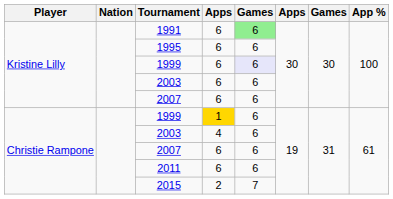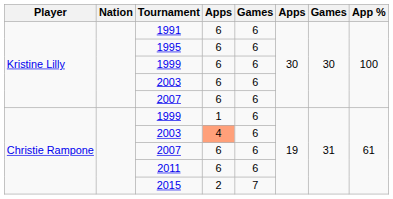1991 | column 5: lightgreen background -> no background
Kristine Lilly / 1999 | column 5: lavender background -> no background
Christie Rampone / 1999 | column 4: gold background -> no background
Christie Rampone / 2003 | column 4: no background -> lightsalmon background
